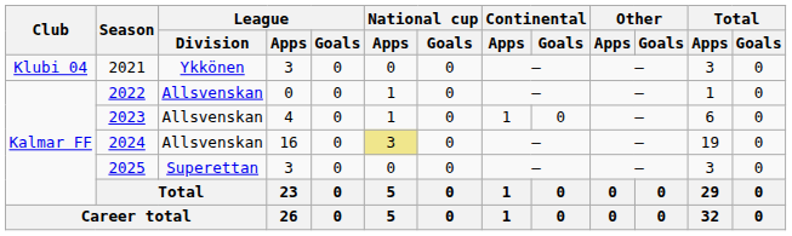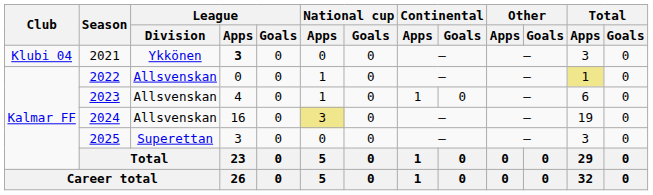2021 | League / Apps: normal -> bold
2022 | Total / Apps: no background -> khaki background
